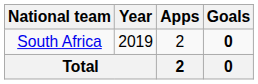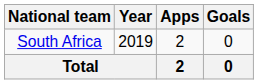South Africa | Goals: bold -> normal
